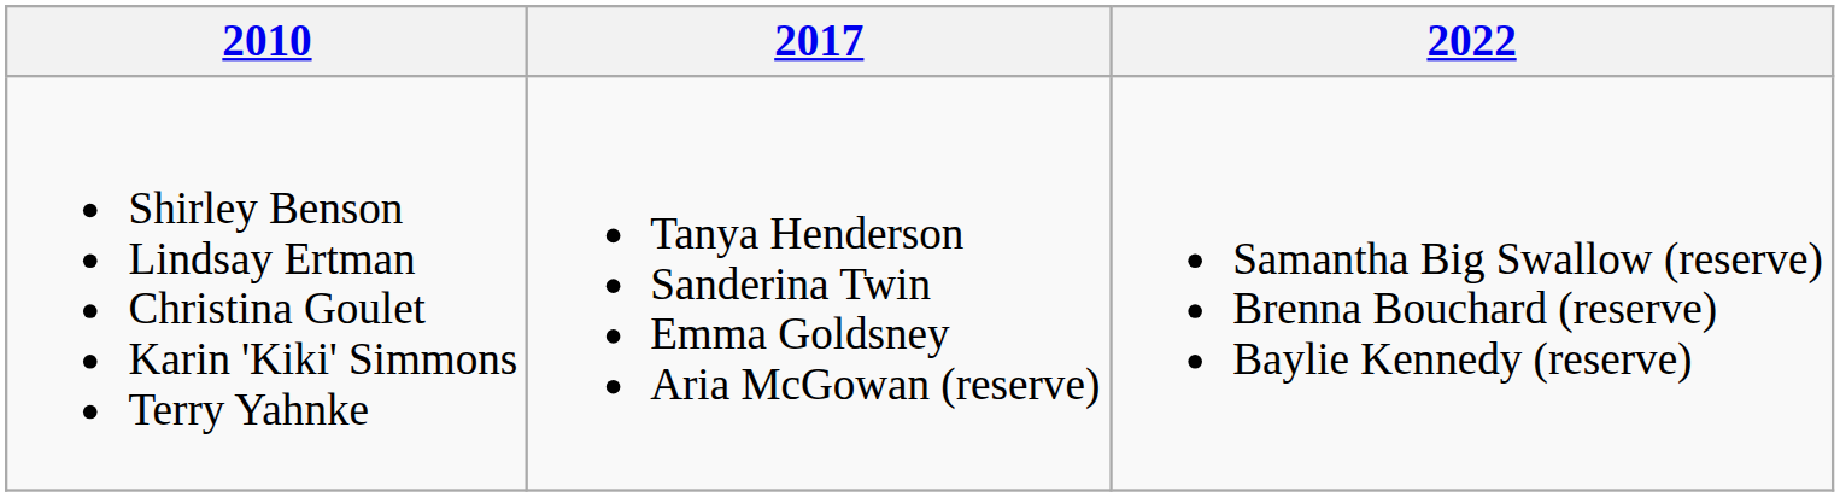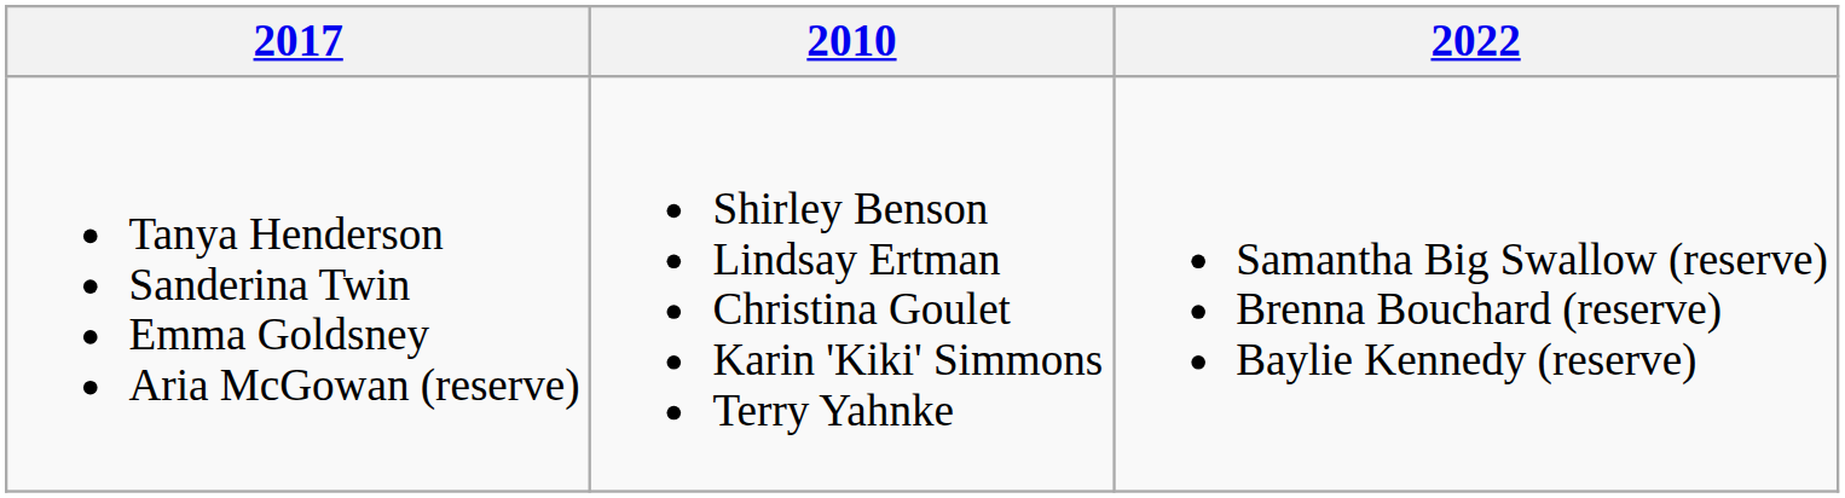columns swapped: 2010 <-> 2017
